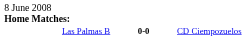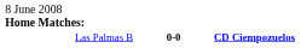Las Palmas B | column 3: normal -> bold
